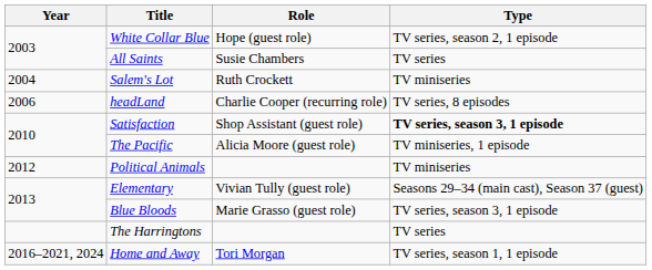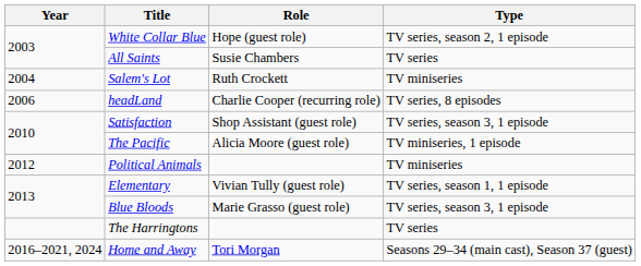Satisfaction | Type: bold -> normal
Elementary | Type: Seasons 29–34 (main cast), Season 37 (guest) -> TV series, season 1, 1 episode
Home and Away | Type: TV series, season 1, 1 episode -> Seasons 29–34 (main cast), Season 37 (guest)
